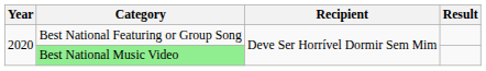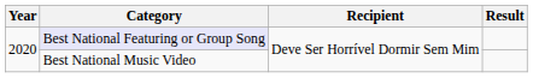Best National Featuring or Group Song | Category: no background -> lavender background
Best National Music Video | Category: lightgreen background -> no background
